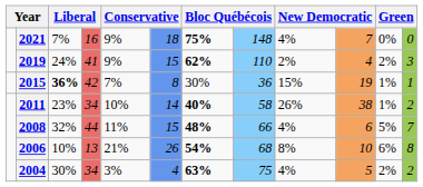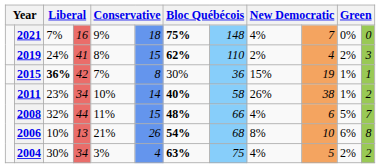2019 | column 5: 9% -> 8%
